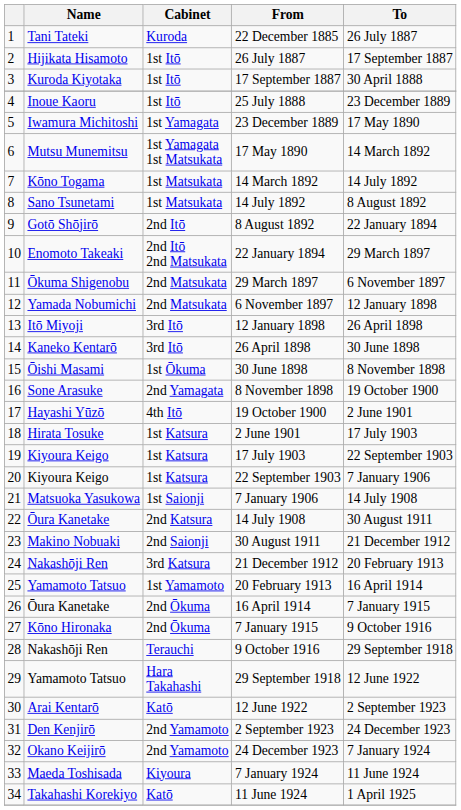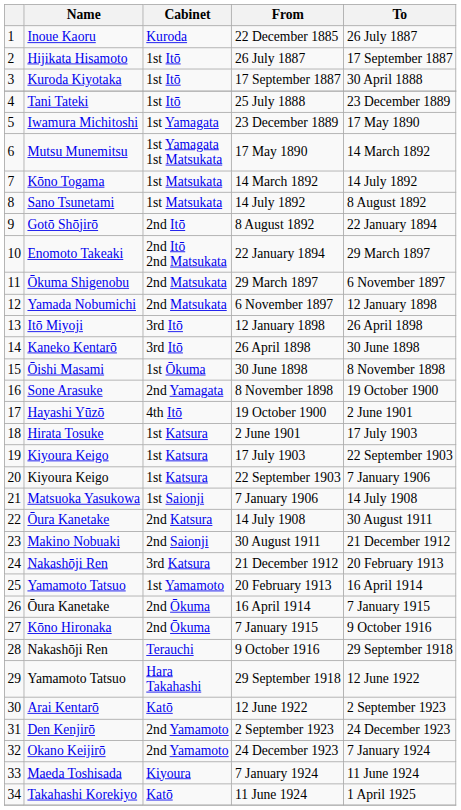22 December 1885 | Name: Tani Tateki -> Inoue Kaoru
25 July 1888 | Name: Inoue Kaoru -> Tani Tateki
